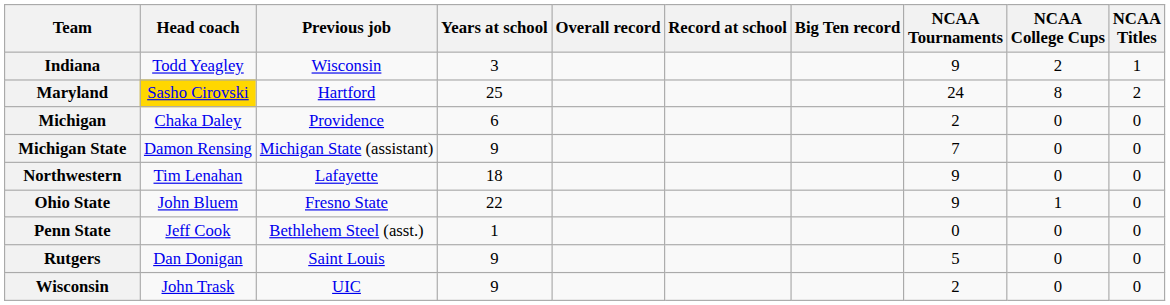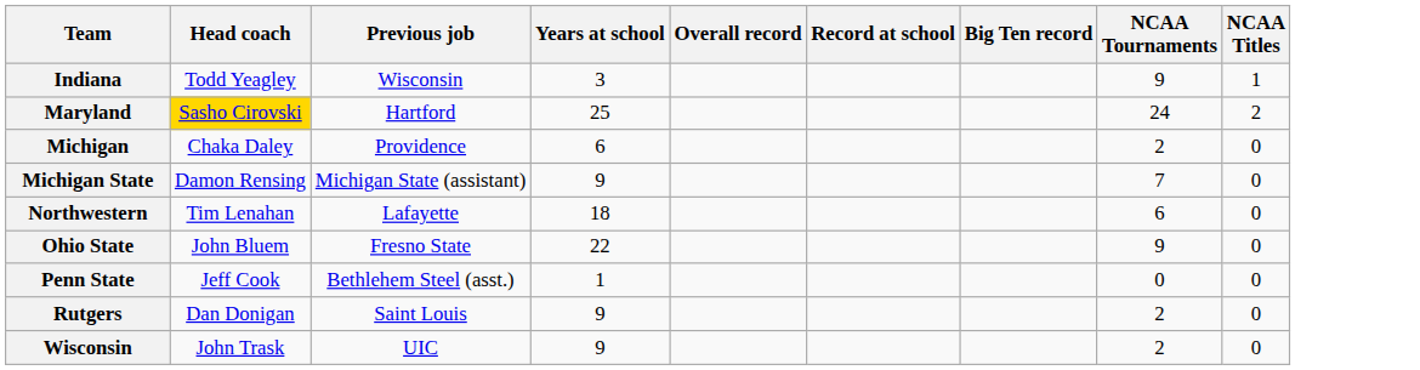- column: NCAA College Cups | 2 | 8 | 0 | 0 | 0 | 1 | 0 | 0 | 0
Northwestern | NCAA Tournaments: 9 -> 6
Rutgers | NCAA Tournaments: 5 -> 2
